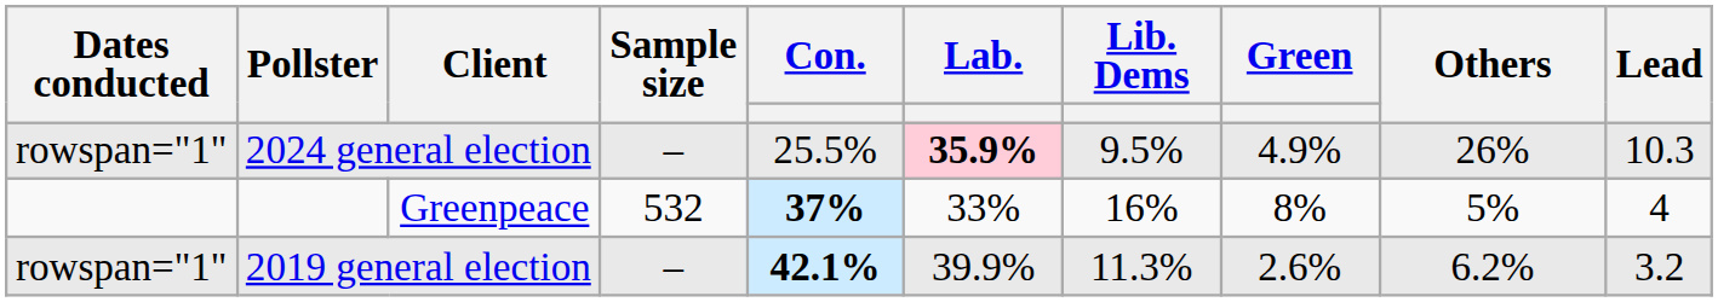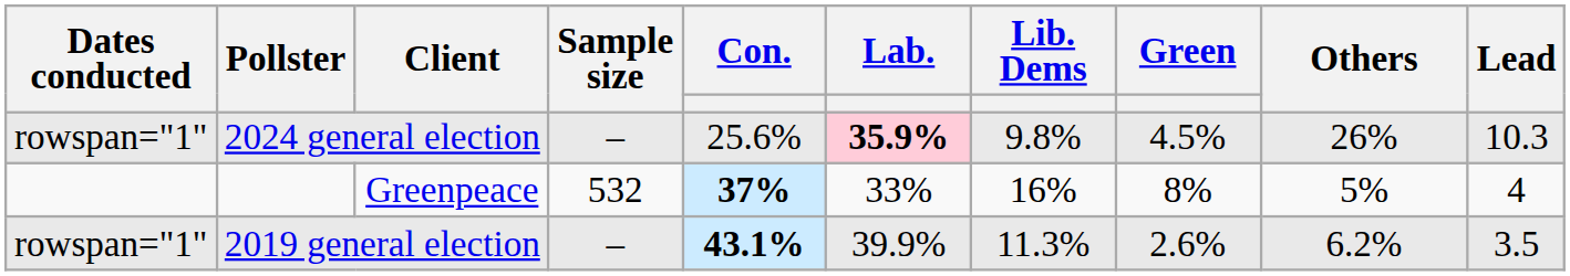2024 general election | Con.: 25.5% -> 25.6%
2024 general election | Lib. Dems: 9.5% -> 9.8%
2024 general election | Green: 4.9% -> 4.5%
2019 general election | Con.: 42.1% -> 43.1%
2019 general election | Lead: 3.2 -> 3.5
